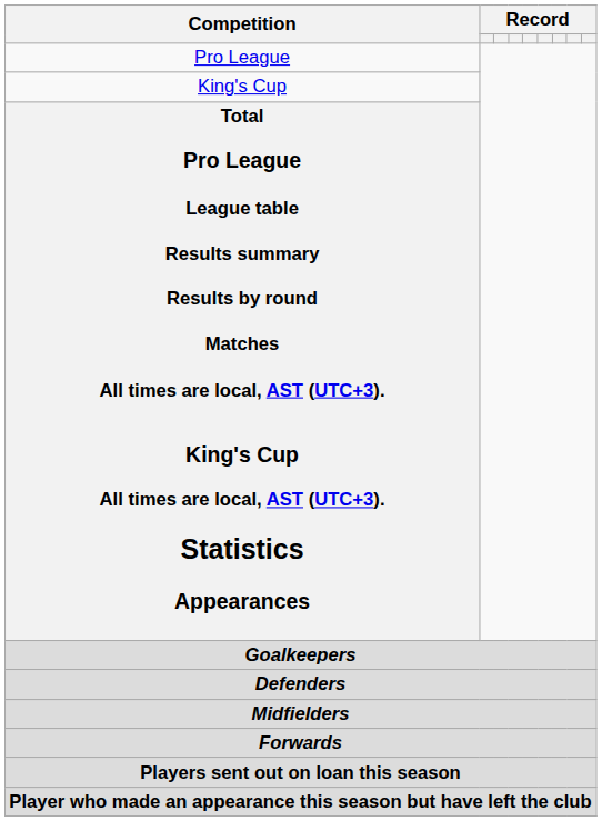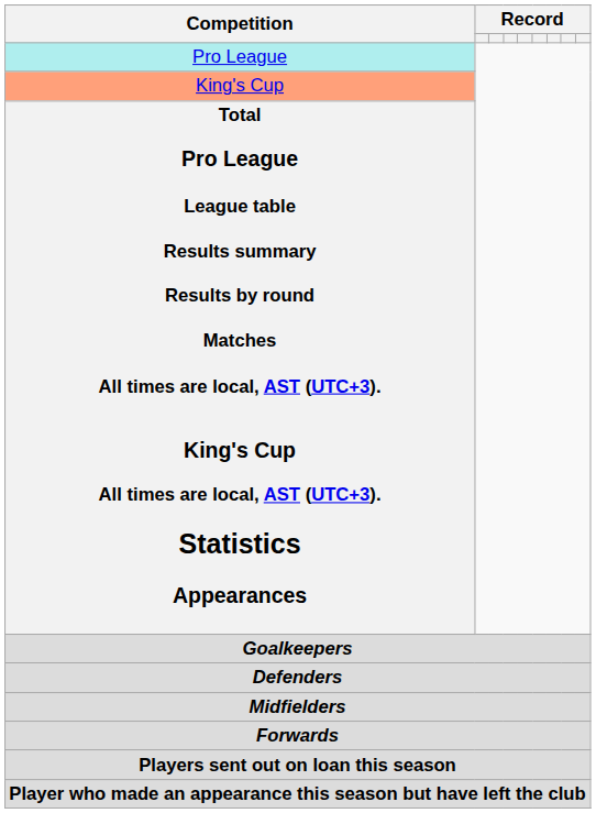Pro League | Competition: no background -> paleturquoise background
King's Cup | Competition: no background -> lightsalmon background
